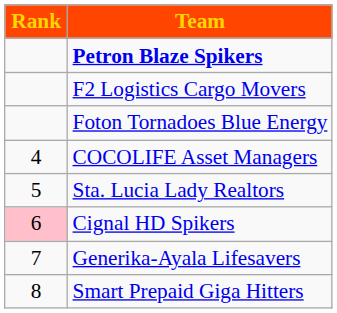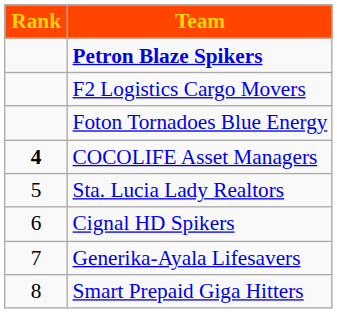COCOLIFE Asset Managers | Rank: normal -> bold
Cignal HD Spikers | Rank: pink background -> no background
